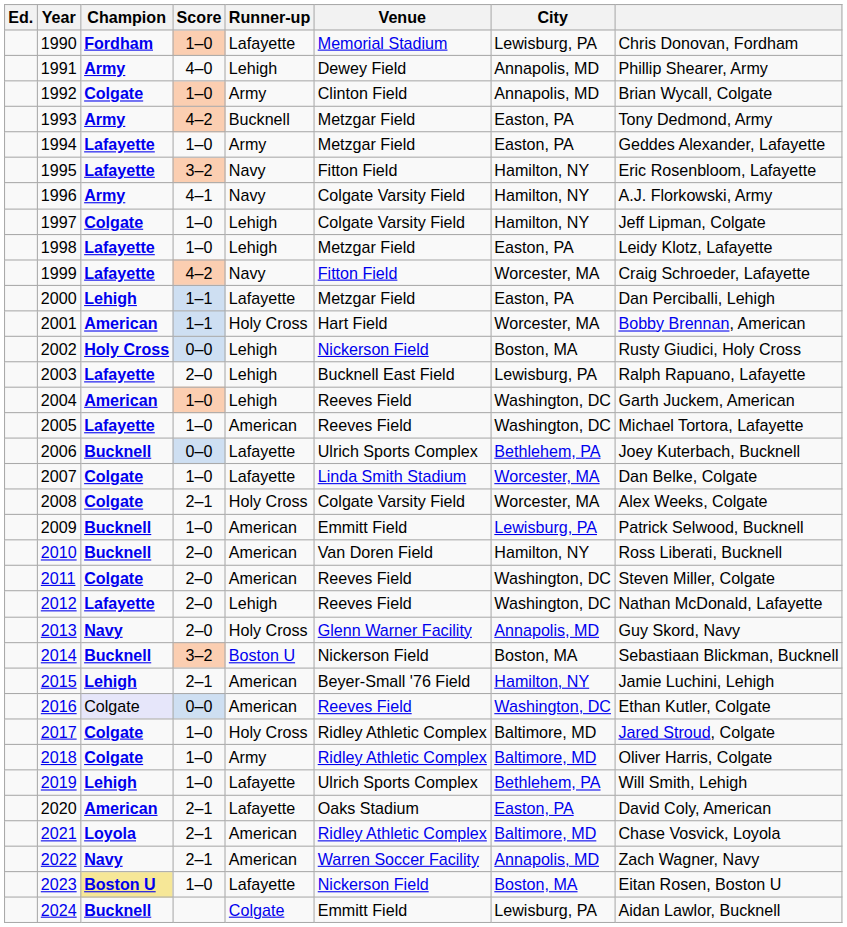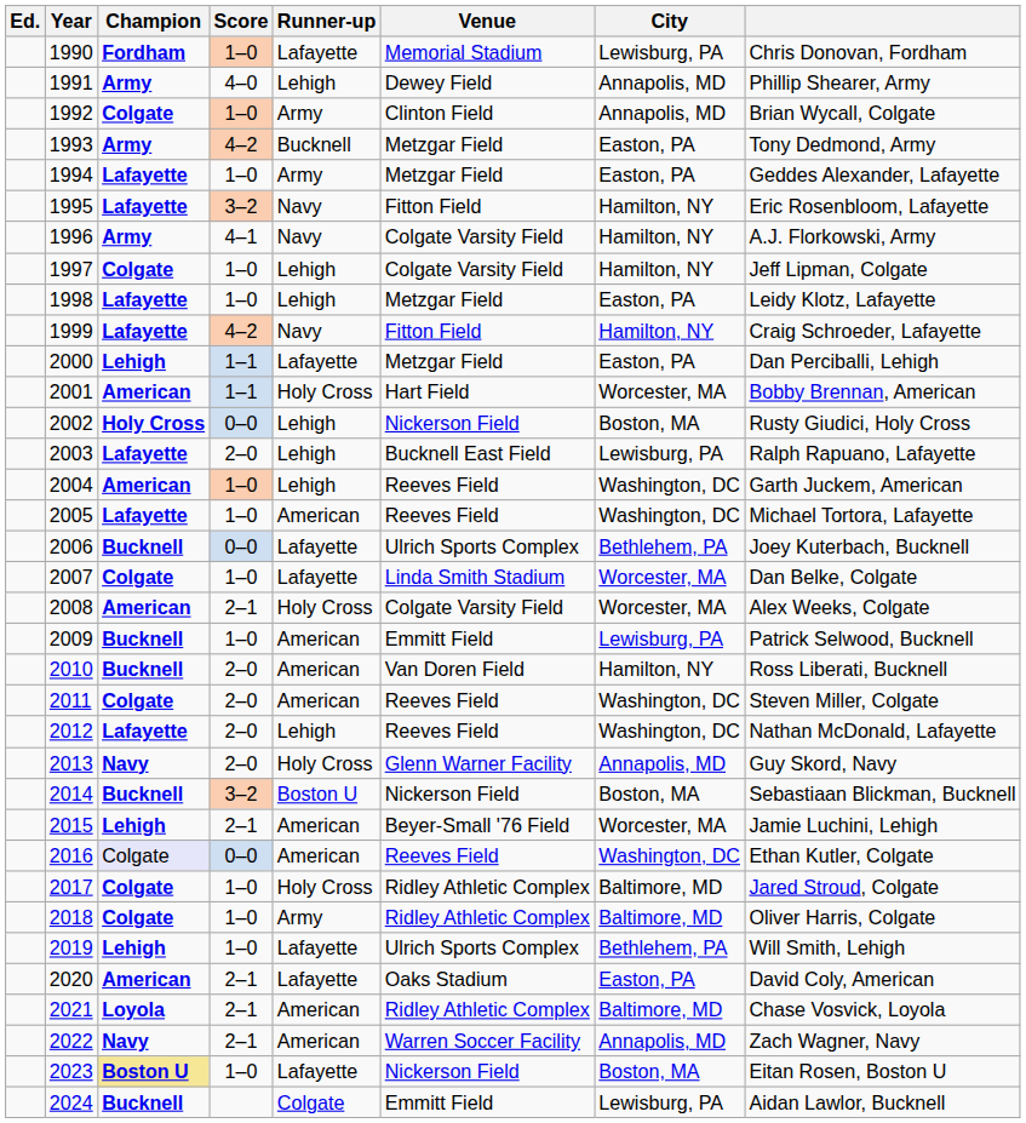1999 | City: Worcester, MA -> Hamilton, NY
2008 | Champion: Colgate -> American
2015 | City: Hamilton, NY -> Worcester, MA
